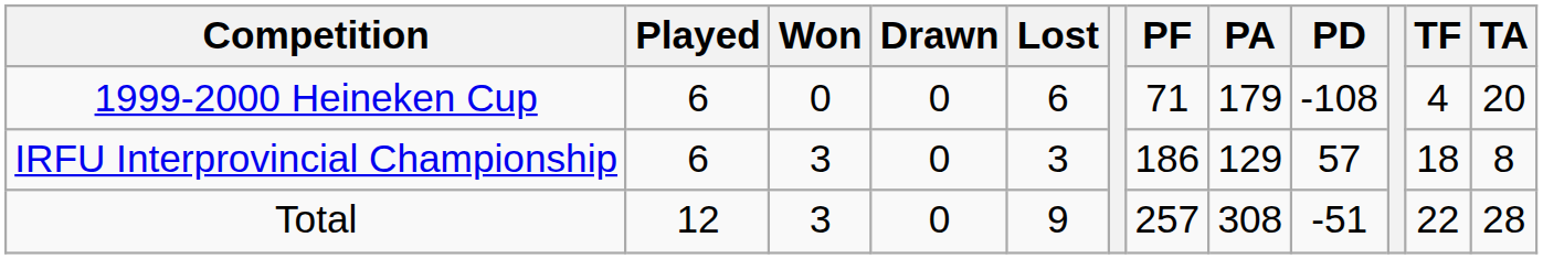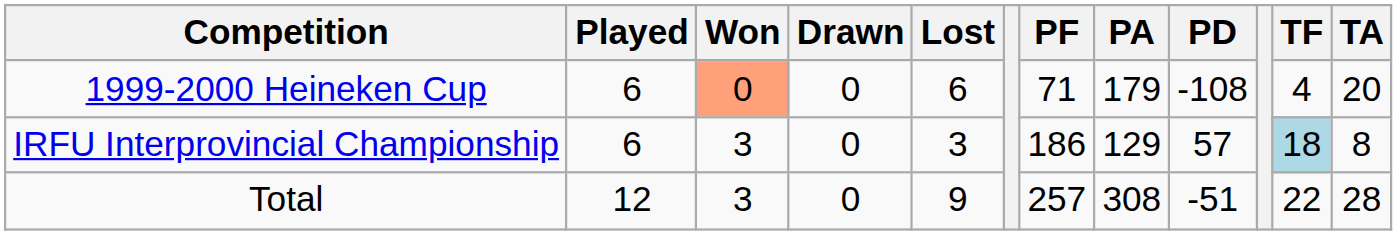1999-2000 Heineken Cup | Won: no background -> lightsalmon background
IRFU Interprovincial Championship | TF: no background -> lightblue background
